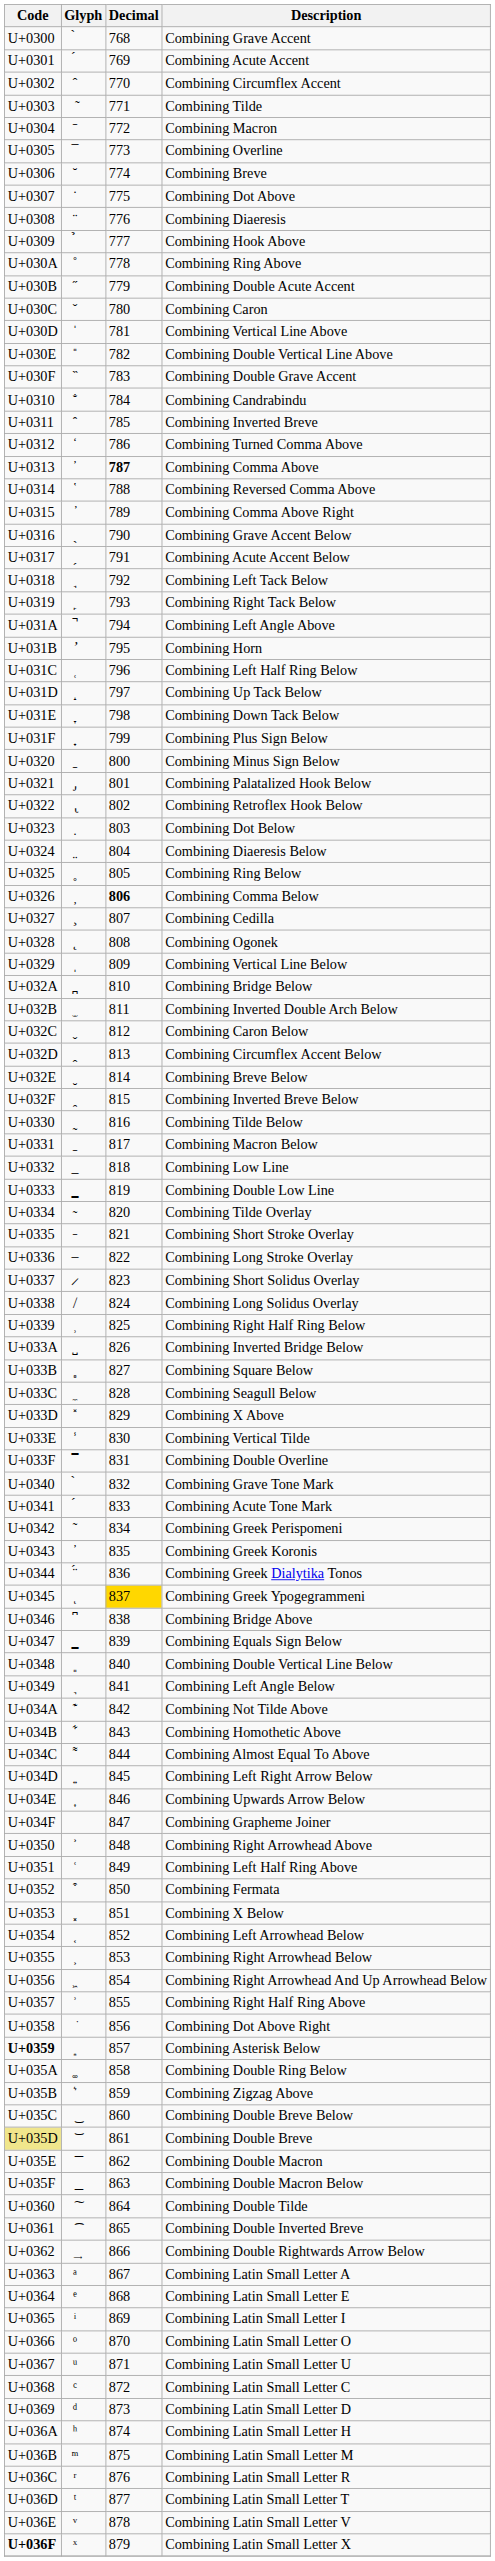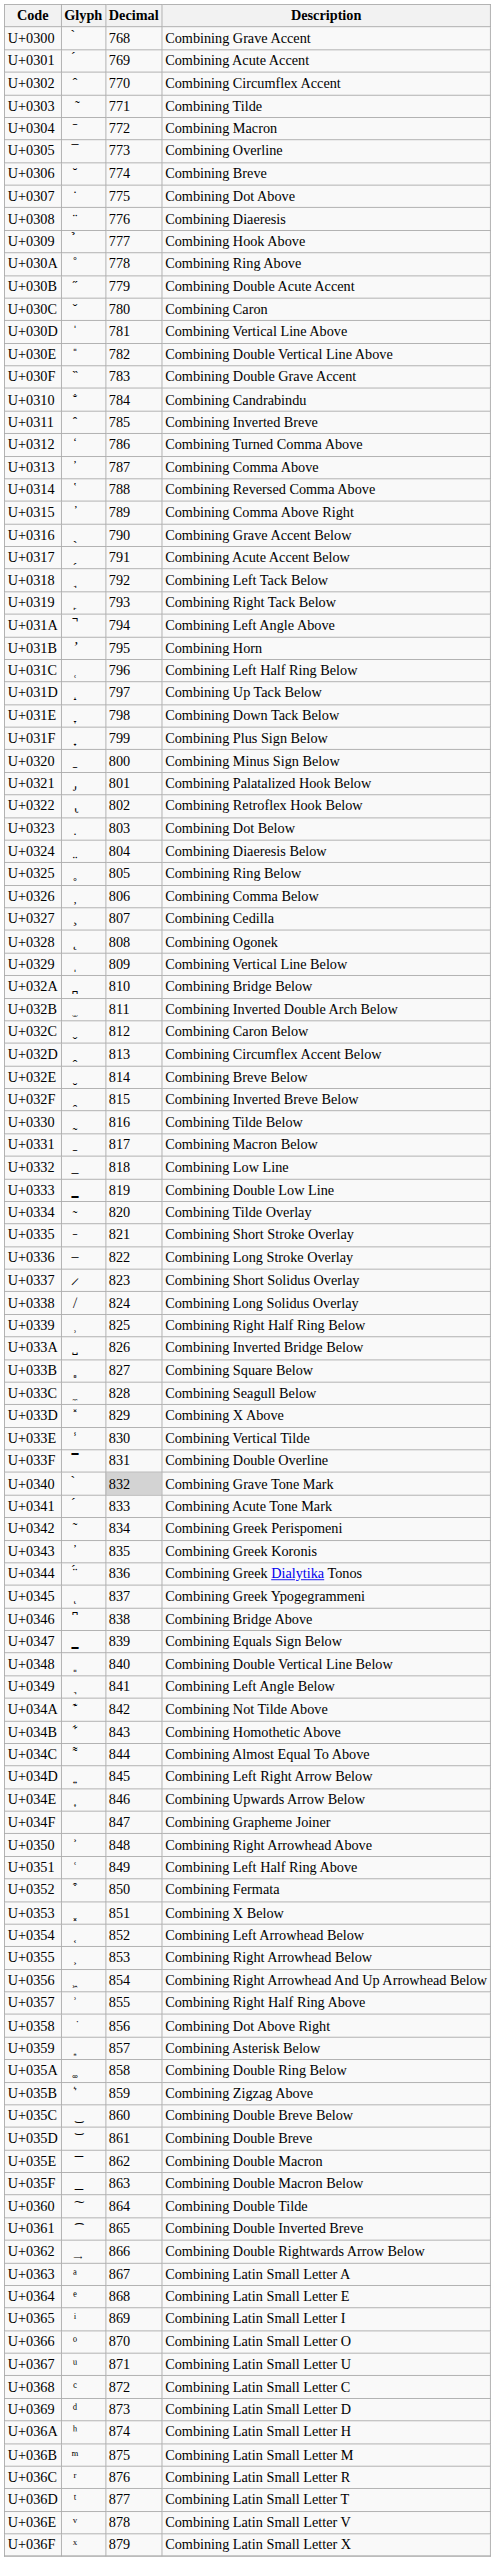Combining Comma Above | Decimal: bold -> normal
Combining Comma Below | Decimal: bold -> normal
Combining Grave Tone Mark | Decimal: no background -> lightgrey background
Combining Greek Ypogegrammeni | Decimal: gold background -> no background
Combining Asterisk Below | Code: bold -> normal
Combining Double Breve | Code: khaki background -> no background
Combining Latin Small Letter X | Code: bold -> normal
